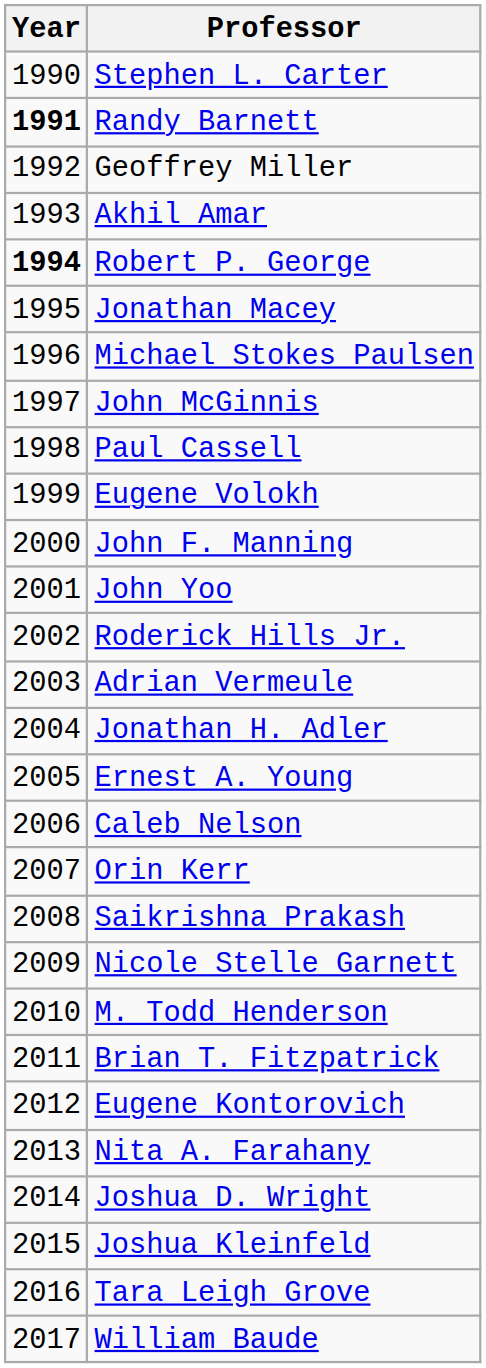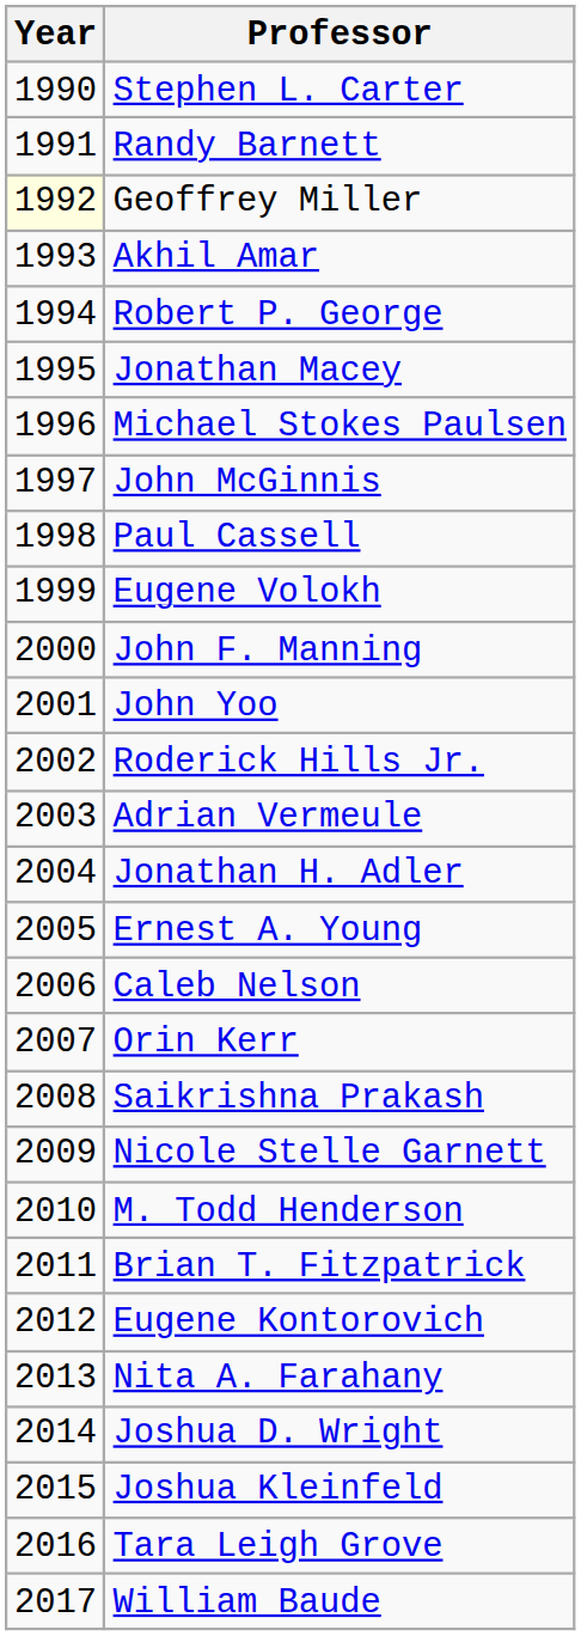Randy Barnett | Year: bold -> normal
Geoffrey Miller | Year: no background -> lightyellow background
Robert P. George | Year: bold -> normal
